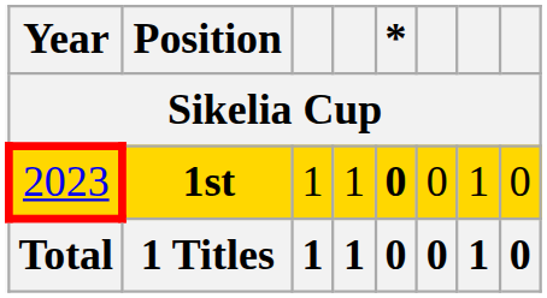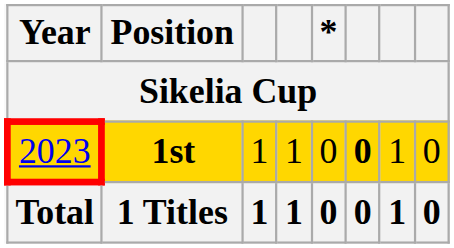1st | *: bold -> normal
1st | column 6: normal -> bold
